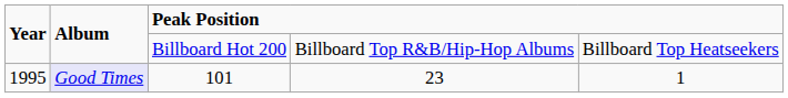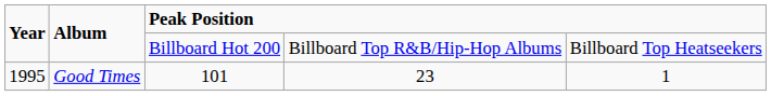1995 | Album: lavender background -> no background
